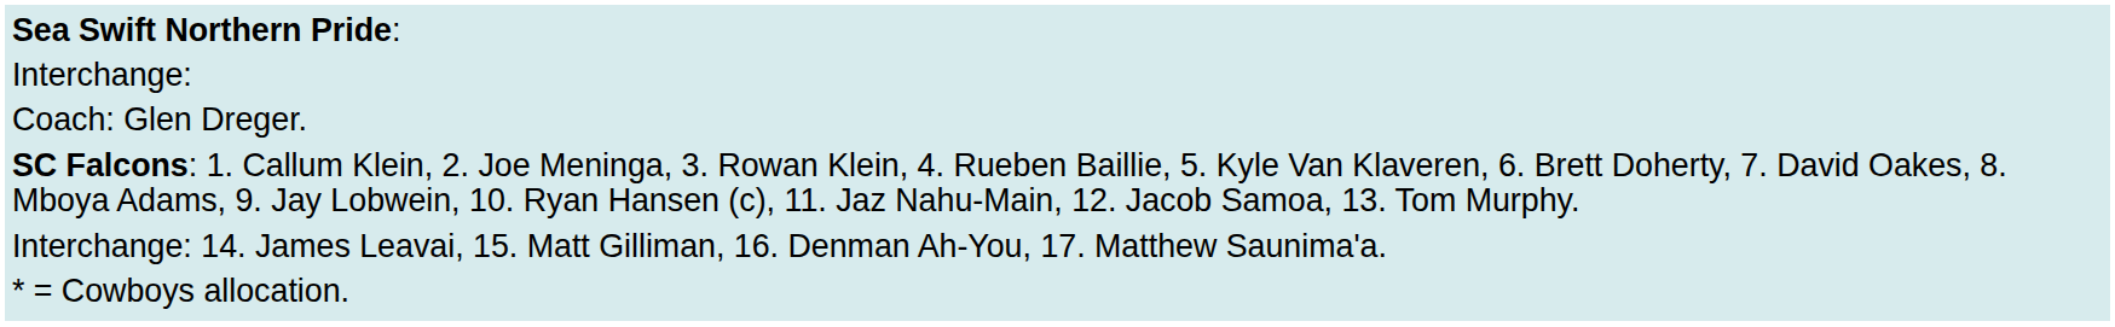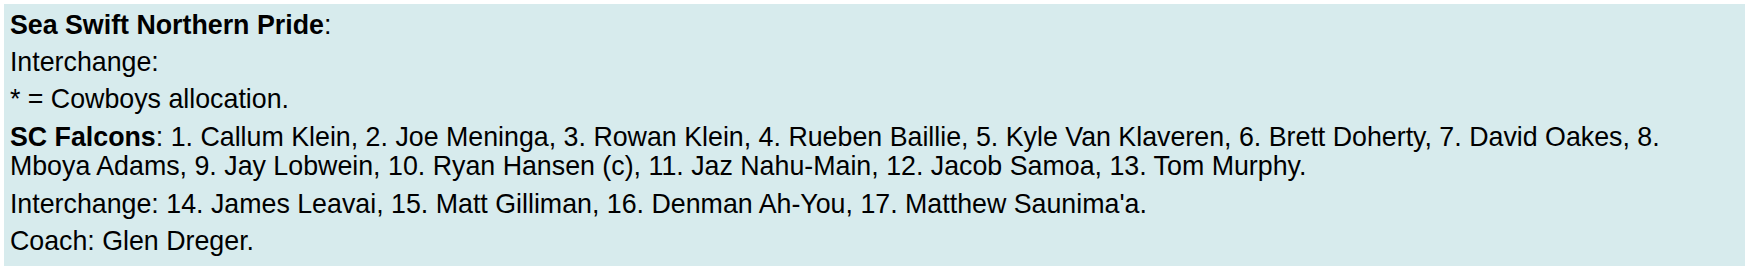row 3 | column 1: Coach: Glen Dreger. -> * = Cowboys allocation.
row 6 | column 1: * = Cowboys allocation. -> Coach: Glen Dreger.
